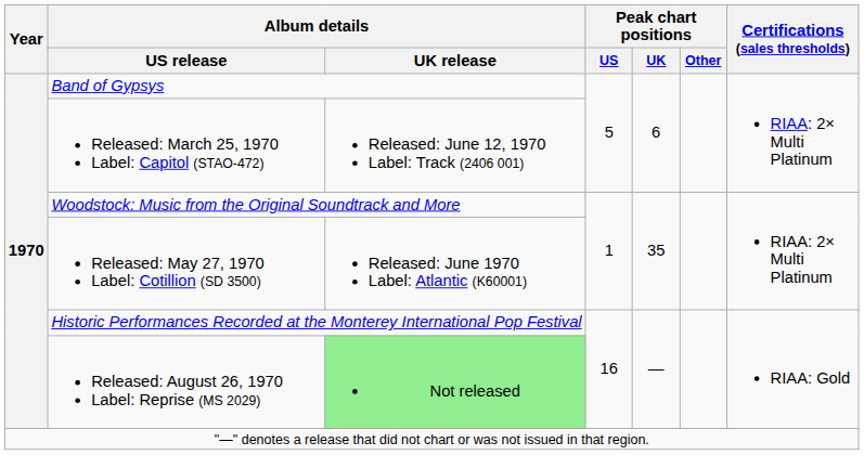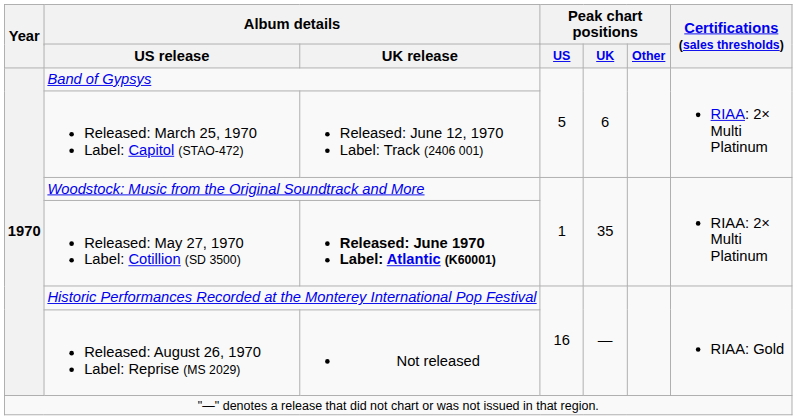Released: May 27, 1970 Label: Cotillion (SD 3500) | Album details / UK release: normal -> bold
Released: August 26, 1970 Label: Reprise (MS 2029) | Album details / UK release: lightgreen background -> no background
